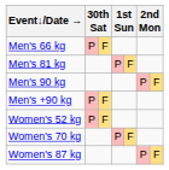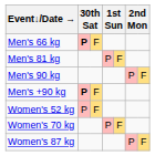Men's 66 kg | column 2: normal -> bold
Men's +90 kg | column 2: normal -> bold
